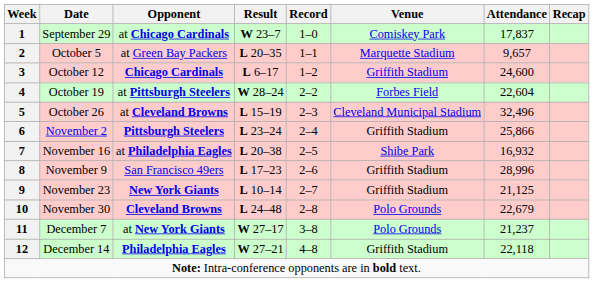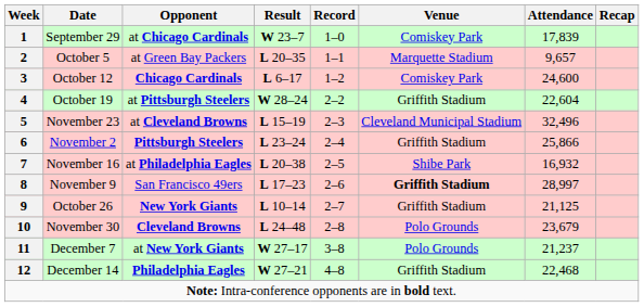1 | Attendance: 17,837 -> 17,839
3 | Venue: Griffith Stadium -> Comiskey Park
4 | Venue: Forbes Field -> Griffith Stadium
5 | Date: October 26 -> November 23
8 | Venue: normal -> bold
8 | Attendance: 28,996 -> 28,997
9 | Date: November 23 -> October 26
10 | Attendance: 22,679 -> 23,679
12 | Attendance: 22,118 -> 22,468
